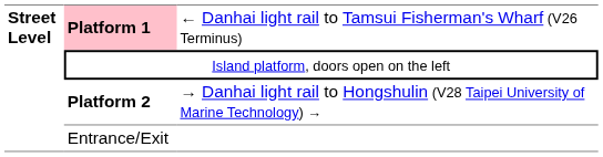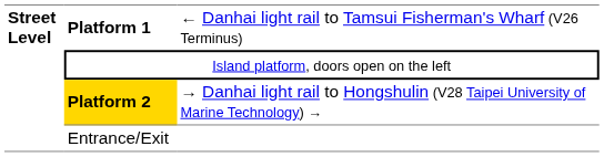Platform 1 | column 2: pink background -> no background
Platform 2 | column 2: no background -> gold background
